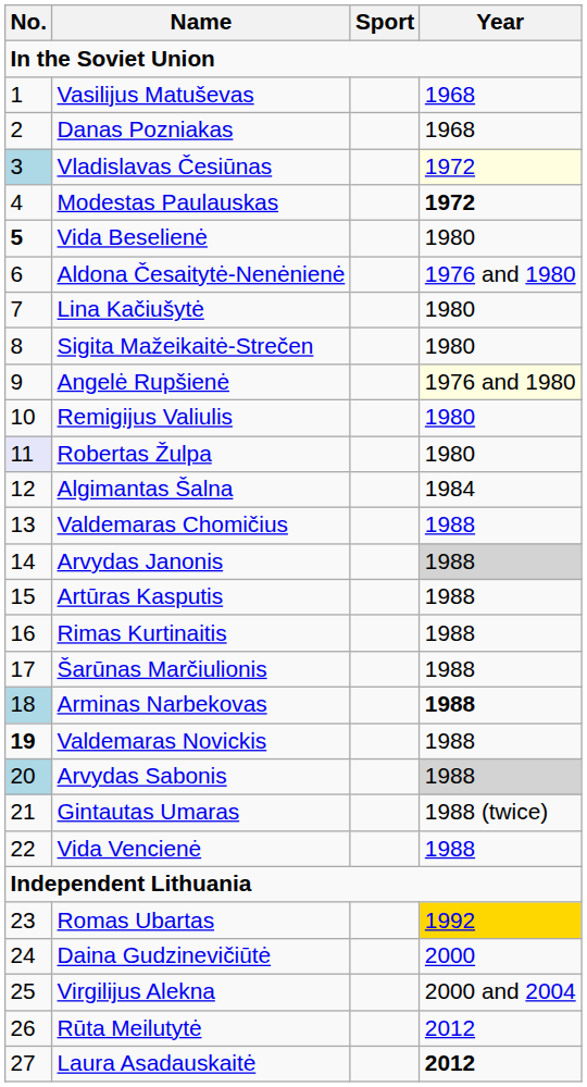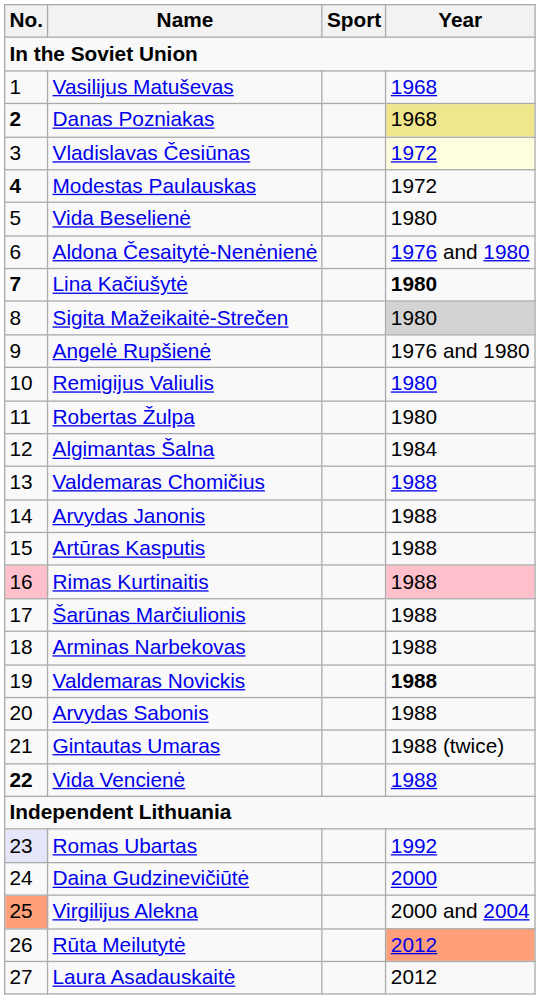Danas Pozniakas | No.: normal -> bold
Danas Pozniakas | Year: no background -> khaki background
Vladislavas Česiūnas | No.: lightblue background -> no background
Modestas Paulauskas | No.: normal -> bold
Modestas Paulauskas | Year: bold -> normal
Vida Beselienė | No.: bold -> normal
Lina Kačiušytė | No.: normal -> bold
Lina Kačiušytė | Year: normal -> bold
Sigita Mažeikaitė-Strečen | Year: no background -> lightgrey background
Angelė Rupšienė | Year: lightyellow background -> no background
Robertas Žulpa | No.: lavender background -> no background
Arvydas Janonis | Year: lightgrey background -> no background
Rimas Kurtinaitis | No.: no background -> pink background
Rimas Kurtinaitis | Year: no background -> pink background
Arminas Narbekovas | No.: lightblue background -> no background
Arminas Narbekovas | Year: bold -> normal
Valdemaras Novickis | No.: bold -> normal
Valdemaras Novickis | Year: normal -> bold
Arvydas Sabonis | No.: lightblue background -> no background
Arvydas Sabonis | Year: lightgrey background -> no background
Vida Vencienė | No.: normal -> bold
Romas Ubartas | No.: no background -> lavender background
Romas Ubartas | Year: gold background -> no background
Virgilijus Alekna | No.: no background -> lightsalmon background
Rūta Meilutytė | Year: no background -> lightsalmon background
Laura Asadauskaitė | Year: bold -> normal
